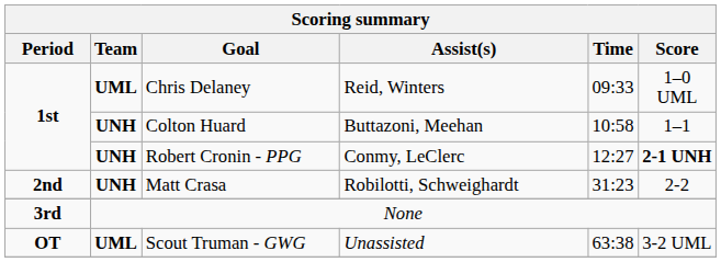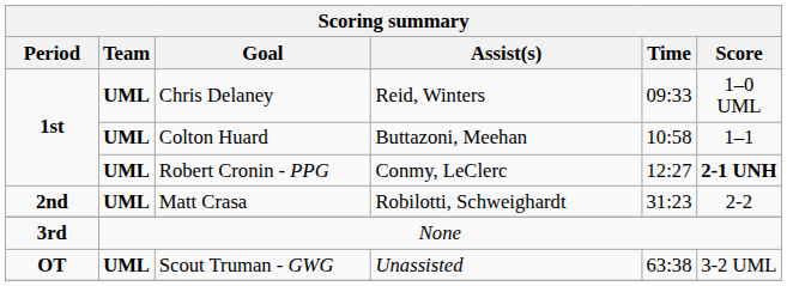Colton Huard | Team: UNH -> UML
Robert Cronin - PPG | Team: UNH -> UML
Matt Crasa | Team: UNH -> UML
